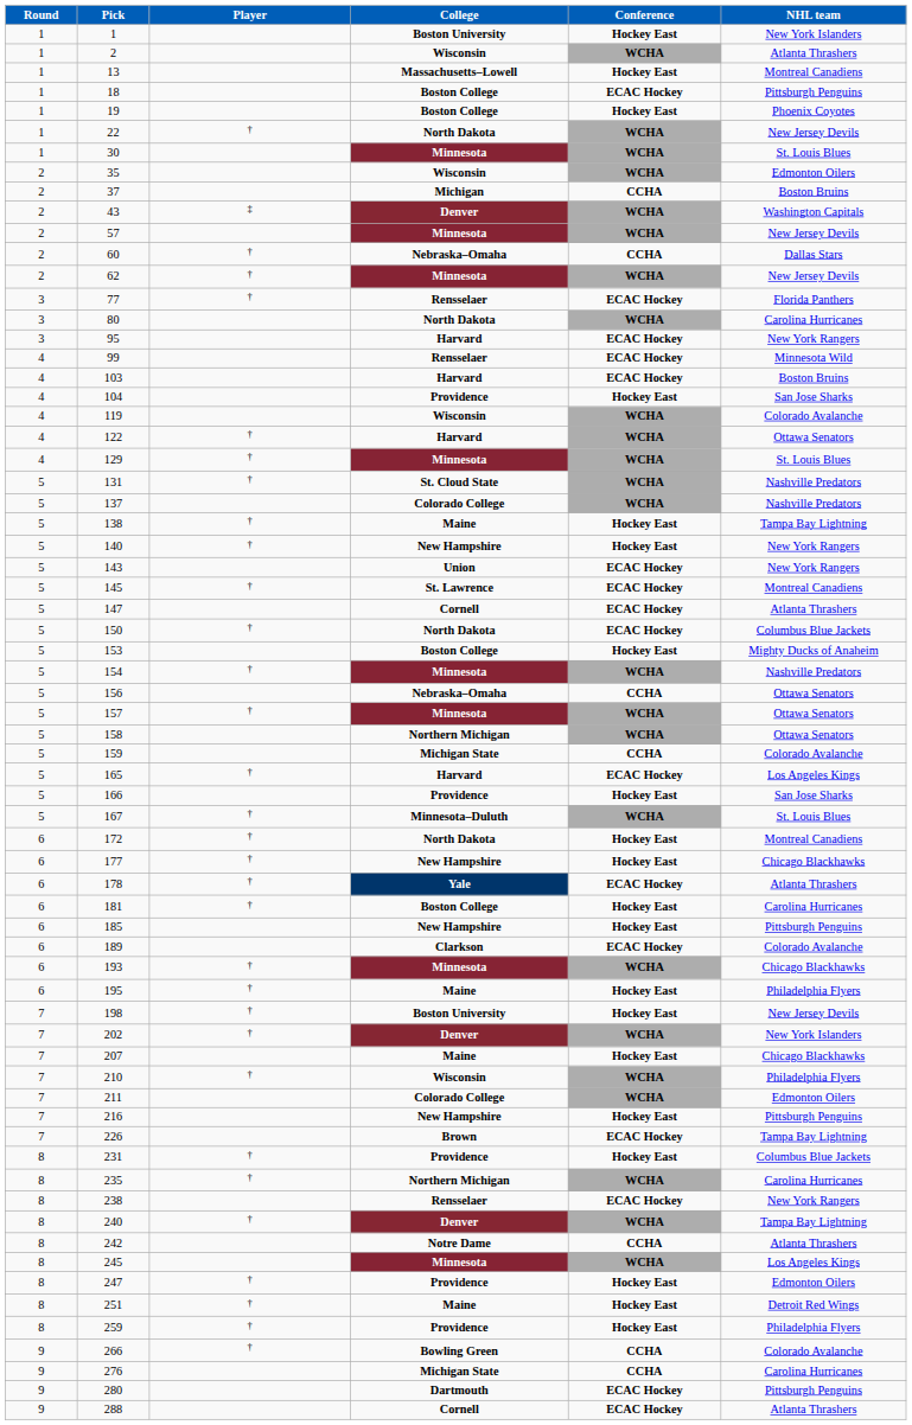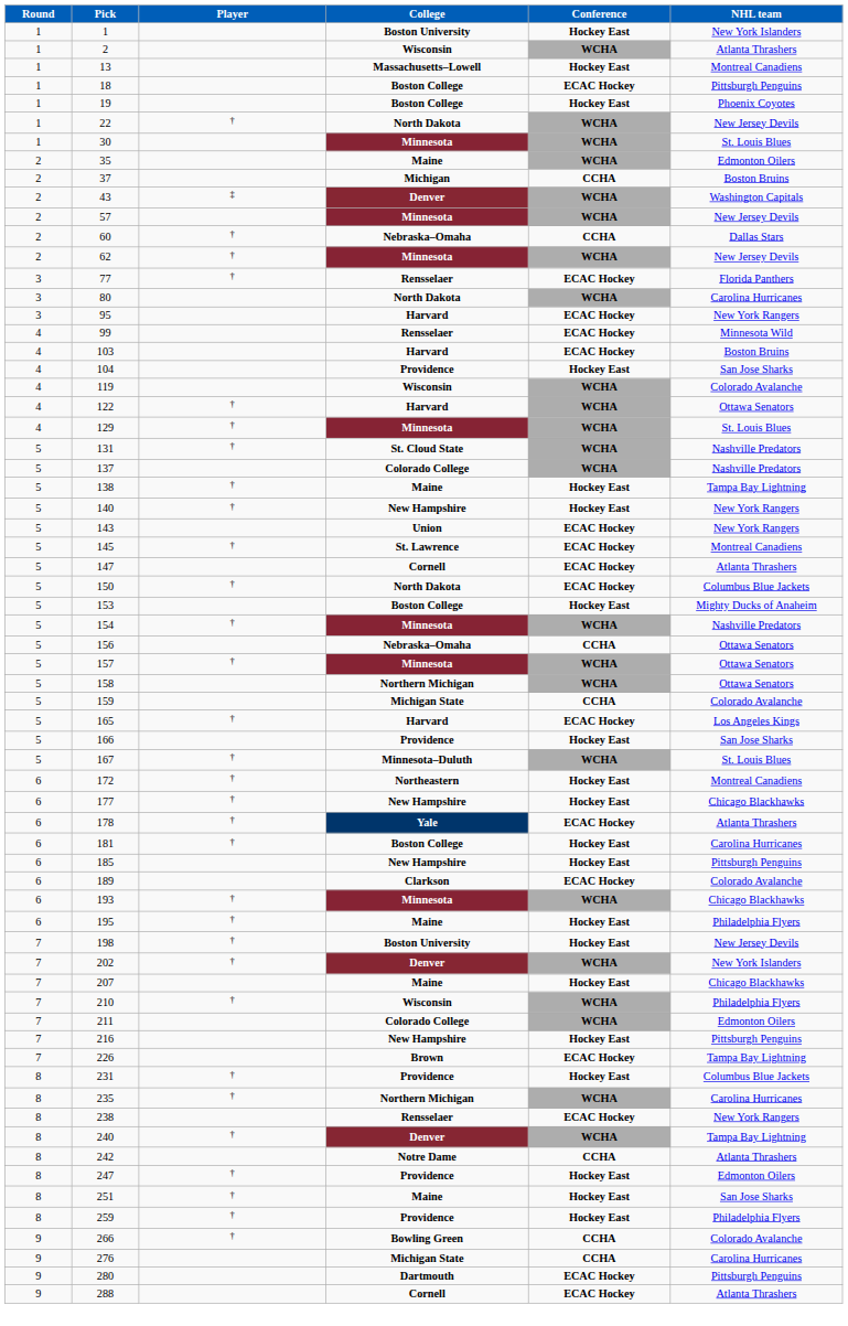35 | College: Wisconsin -> Maine
172 | College: North Dakota -> Northeastern
- row: 8 | 245 | Minnesota | WCHA | Los Angeles Kings
251 | NHL team: Detroit Red Wings -> San Jose Sharks
